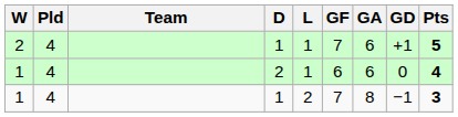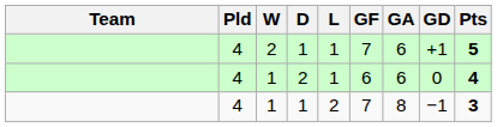columns swapped: Team <-> W
